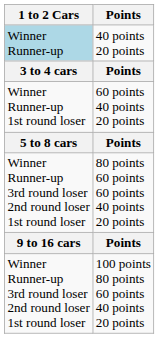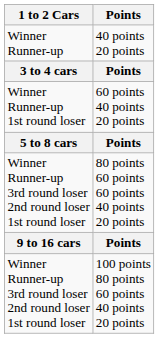40 points 20 points | 1 to 2 Cars: lightblue background -> no background
